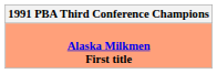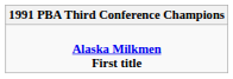row 2 | column 1: lightsalmon background -> no background
